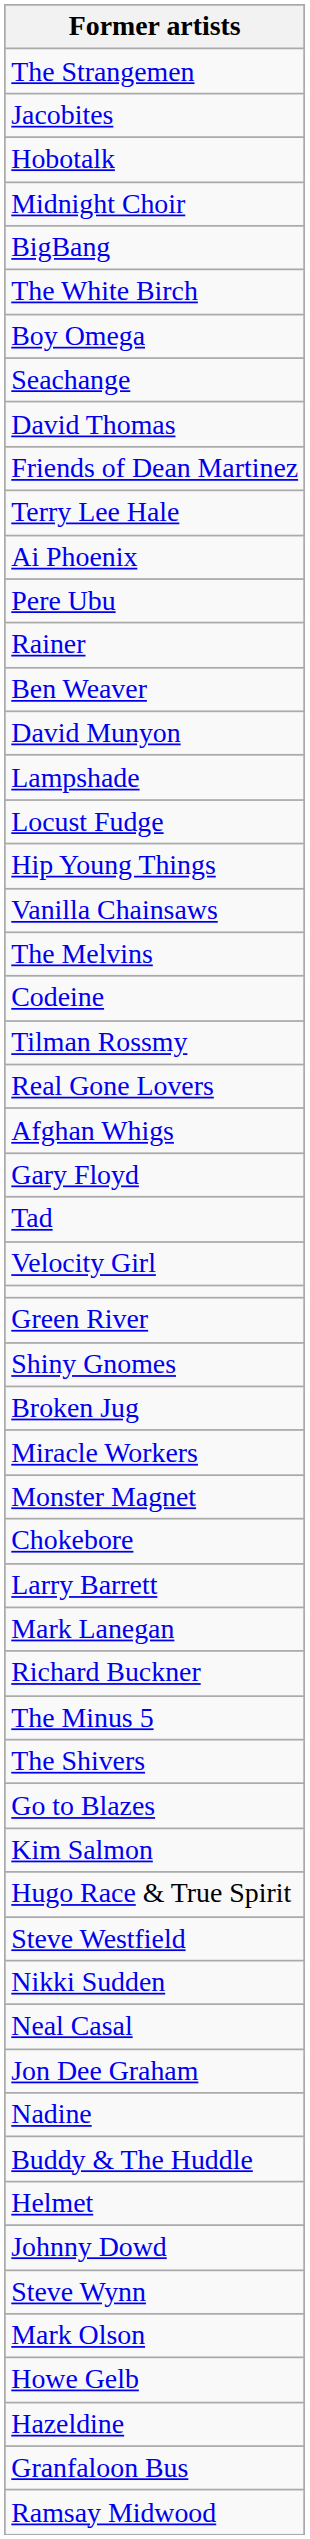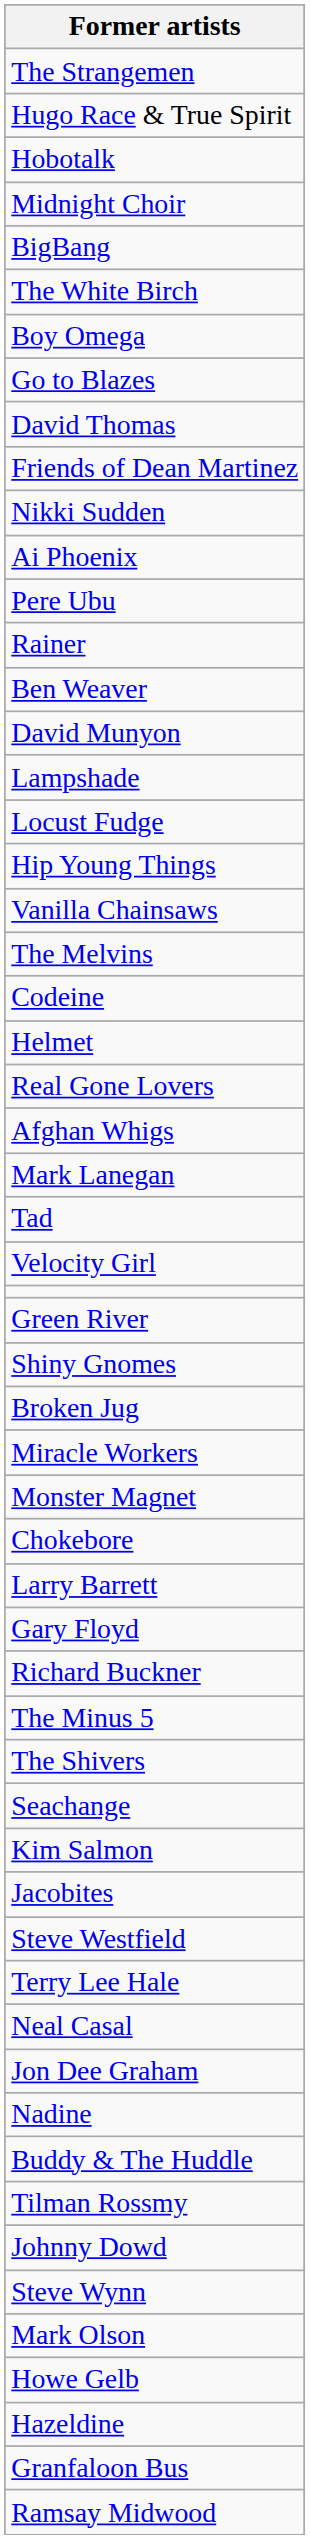row 3 | column 1: Jacobites -> Hugo Race & True Spirit
row 9 | column 1: Seachange -> Go to Blazes
row 12 | column 1: Terry Lee Hale -> Nikki Sudden
row 24 | column 1: Tilman Rossmy -> Helmet
row 27 | column 1: Gary Floyd -> Mark Lanegan
row 38 | column 1: Mark Lanegan -> Gary Floyd
row 42 | column 1: Go to Blazes -> Seachange
row 44 | column 1: Hugo Race & True Spirit -> Jacobites
row 46 | column 1: Nikki Sudden -> Terry Lee Hale
row 51 | column 1: Helmet -> Tilman Rossmy
